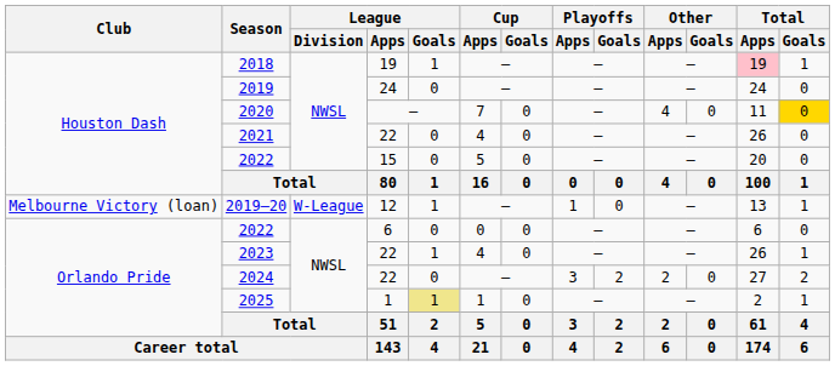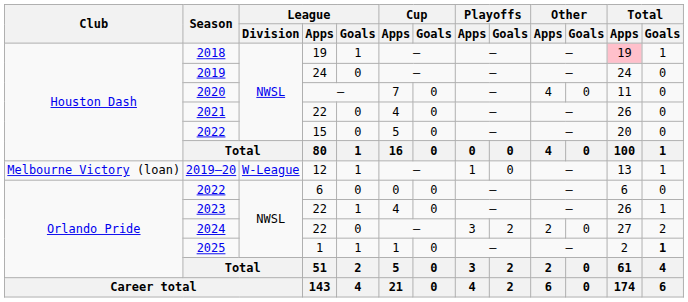2020 | Total / Goals: gold background -> no background
2025 | League / Goals: khaki background -> no background
2025 | Total / Goals: normal -> bold
